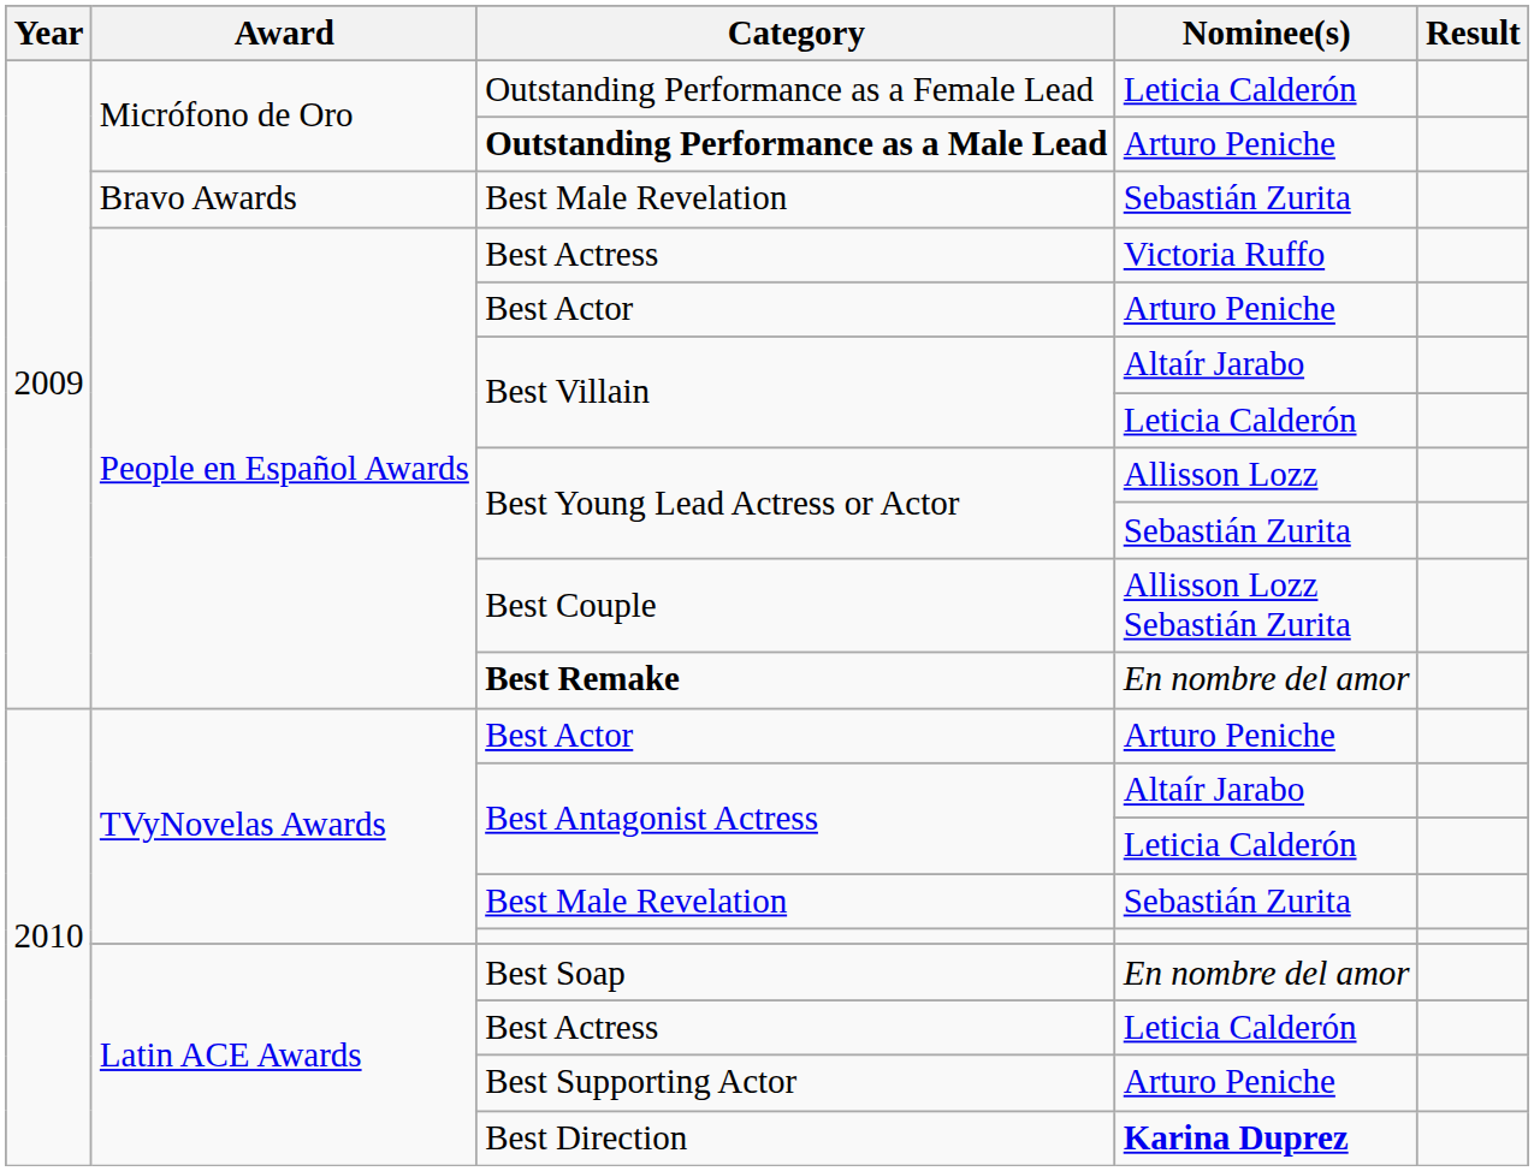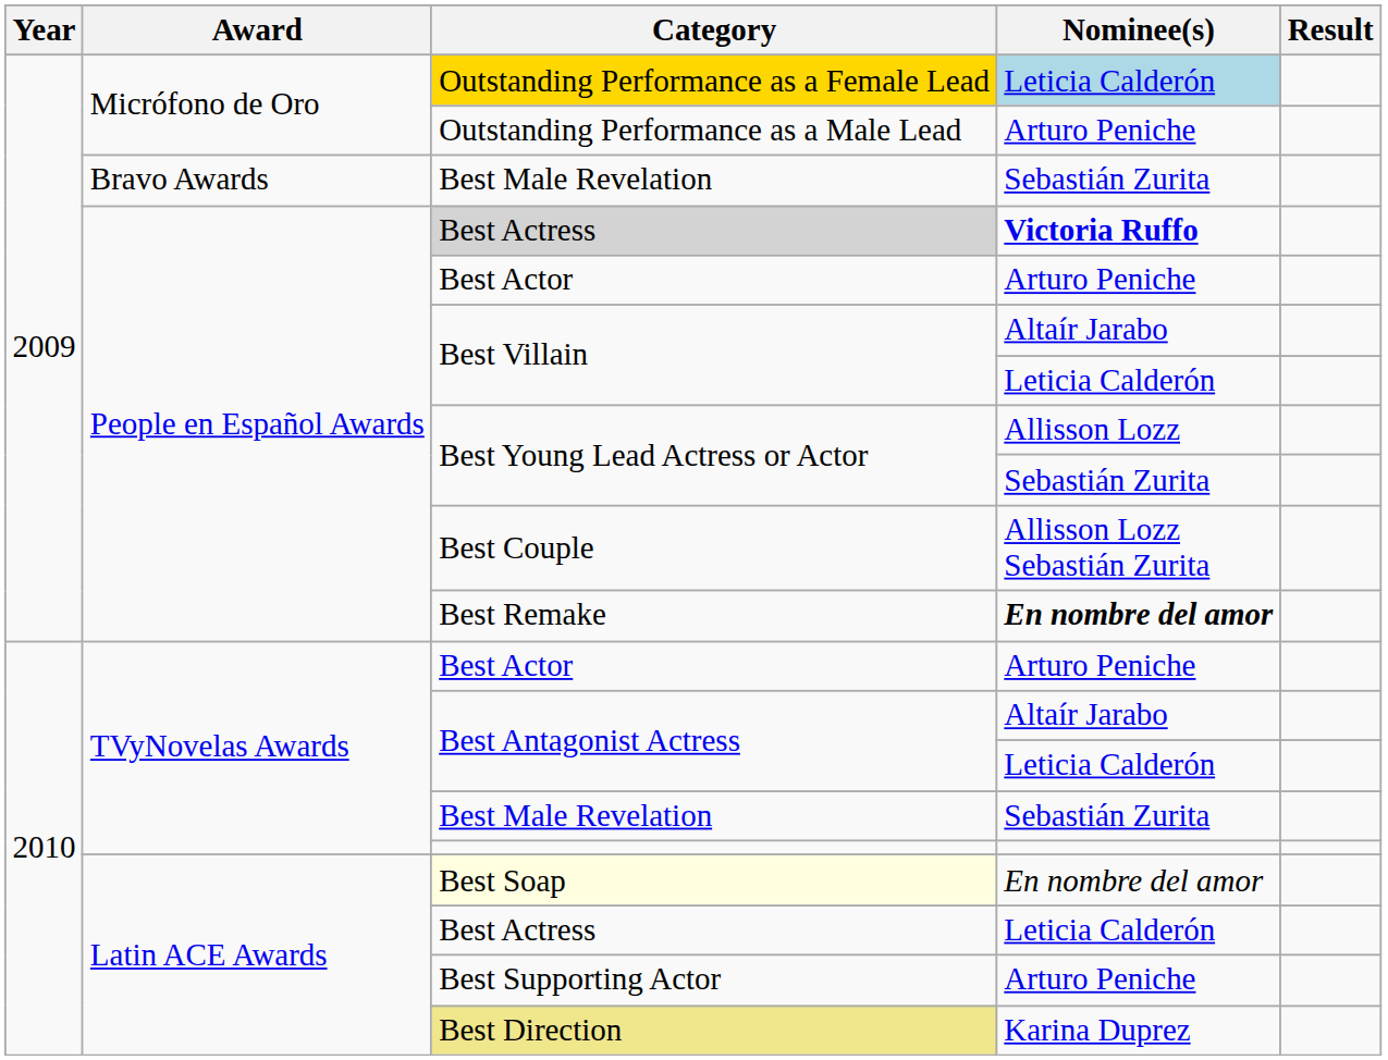Outstanding Performance as a Female Lead | Category: no background -> gold background
Outstanding Performance as a Female Lead | Nominee(s): no background -> lightblue background
Outstanding Performance as a Male Lead | Category: bold -> normal
Best Actress / Victoria Ruffo | Category: no background -> lightgrey background
Best Actress / Victoria Ruffo | Nominee(s): normal -> bold
Best Remake | Category: bold -> normal
Best Remake | Nominee(s): normal -> bold
Best Soap | Category: no background -> lightyellow background
Best Direction | Category: no background -> khaki background
Best Direction | Nominee(s): bold -> normal
